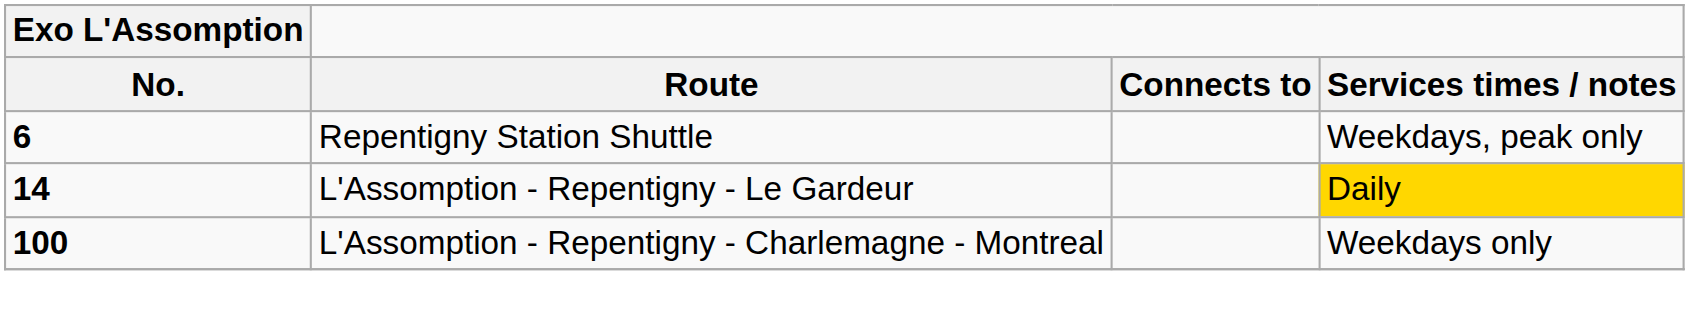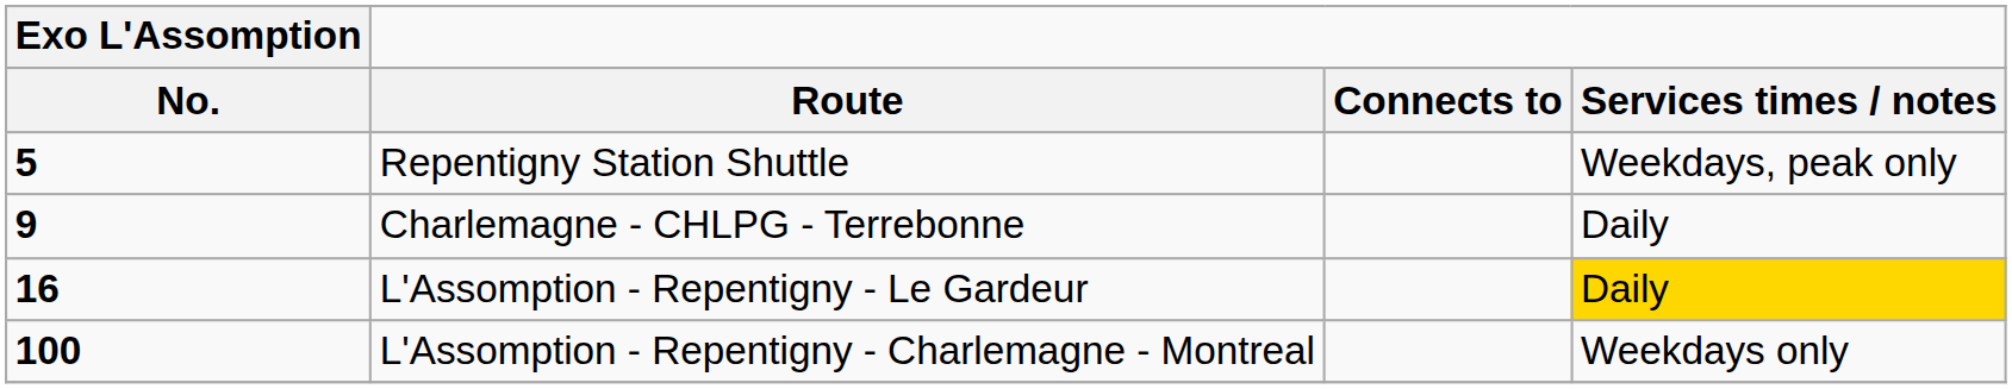Repentigny Station Shuttle | Exo L'Assomption / No.: 6 -> 5
+ row: 9 | Charlemagne - CHLPG - Terrebonne | Daily
L'Assomption - Repentigny - Le Gardeur | Exo L'Assomption / No.: 14 -> 16
